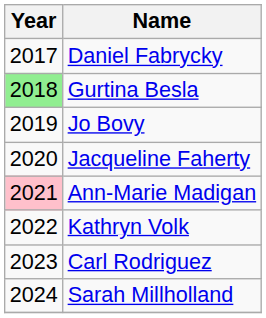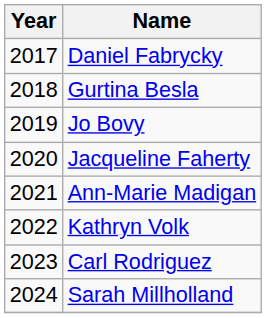Gurtina Besla | Year: lightgreen background -> no background
Ann-Marie Madigan | Year: pink background -> no background
